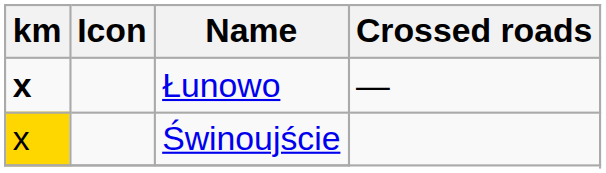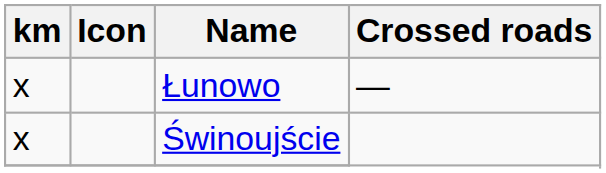Łunowo | km: bold -> normal
Świnoujście | km: gold background -> no background
